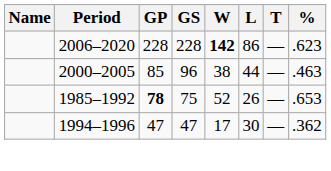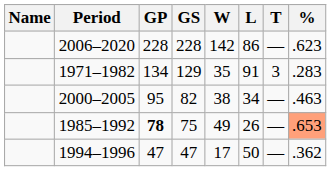2006–2020 | W: bold -> normal
+ row: 1971–1982 | 134 | 129 | 35 | 91 | 3 | .283
2000–2005 | GP: 85 -> 95
2000–2005 | GS: 96 -> 82
2000–2005 | L: 44 -> 34
1985–1992 | W: 52 -> 49
1985–1992 | %: no background -> lightsalmon background
1994–1996 | L: 30 -> 50
